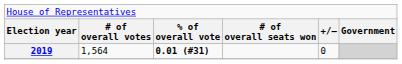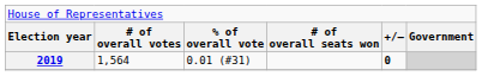2019 | column 3: bold -> normal
2019 | column 5: normal -> bold
